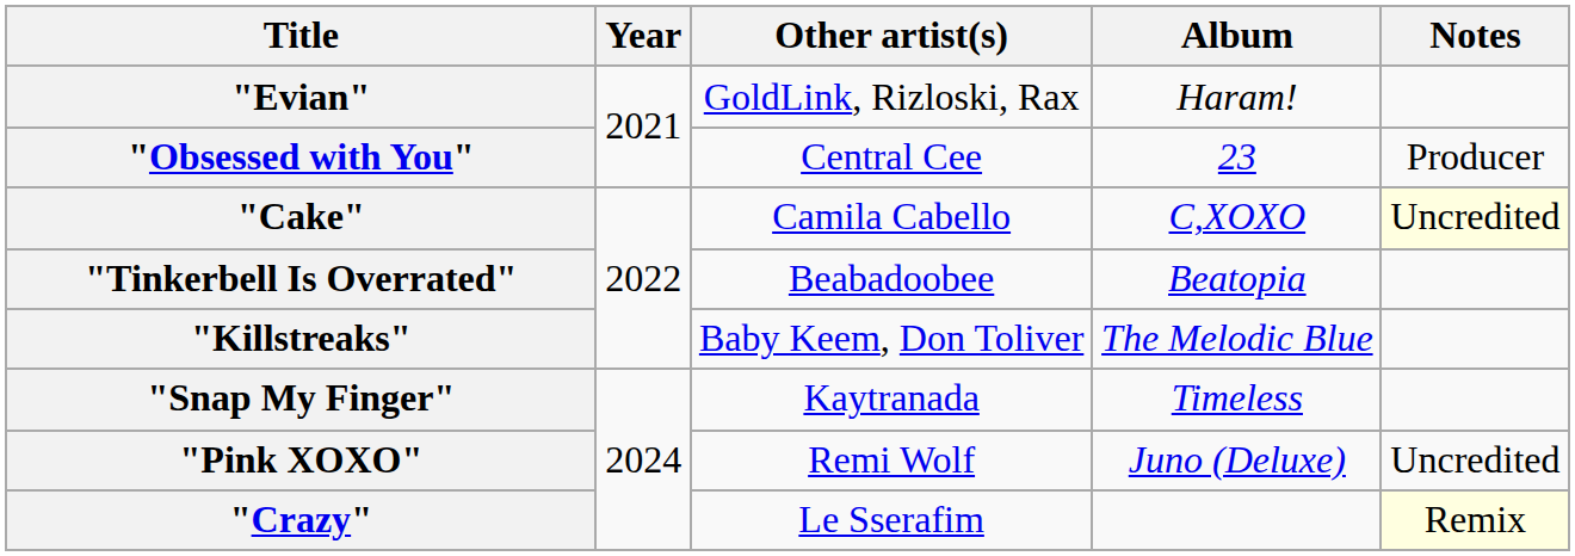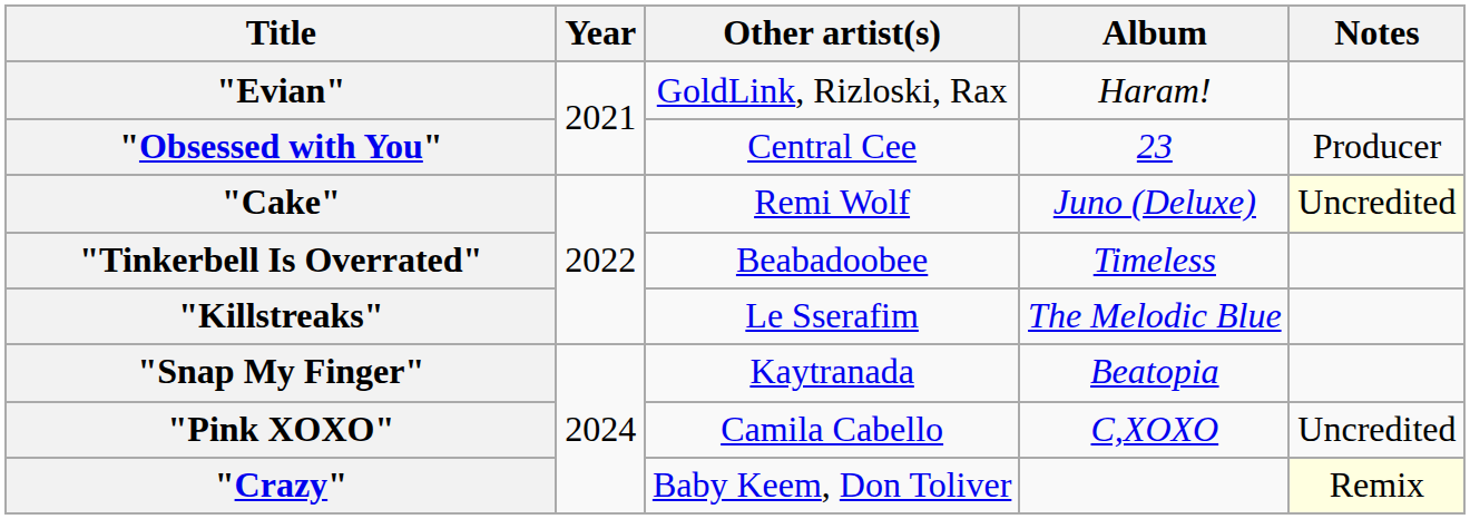"Cake" | Other artist(s): Camila Cabello -> Remi Wolf
"Cake" | Album: C,XOXO -> Juno (Deluxe)
"Tinkerbell Is Overrated" | Album: Beatopia -> Timeless
"Killstreaks" | Other artist(s): Baby Keem, Don Toliver -> Le Sserafim
"Snap My Finger" | Album: Timeless -> Beatopia
"Pink XOXO" | Other artist(s): Remi Wolf -> Camila Cabello
"Pink XOXO" | Album: Juno (Deluxe) -> C,XOXO
"Crazy" | Other artist(s): Le Sserafim -> Baby Keem, Don Toliver
